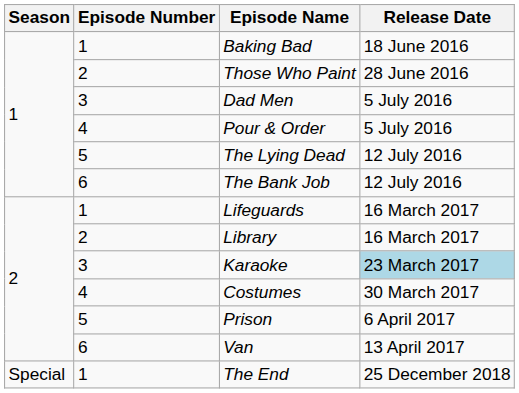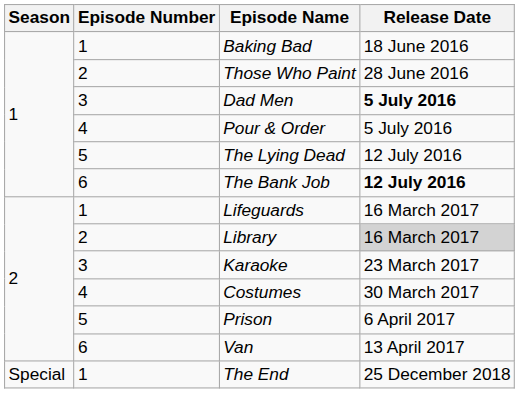Dad Men | Release Date: normal -> bold
The Bank Job | Release Date: normal -> bold
Library | Release Date: no background -> lightgrey background
Karaoke | Release Date: lightblue background -> no background
